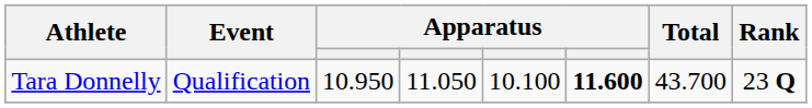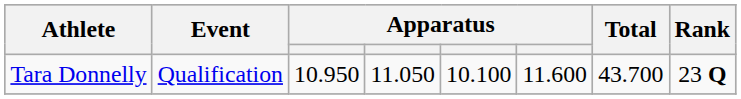Tara Donnelly | column 6: bold -> normal
